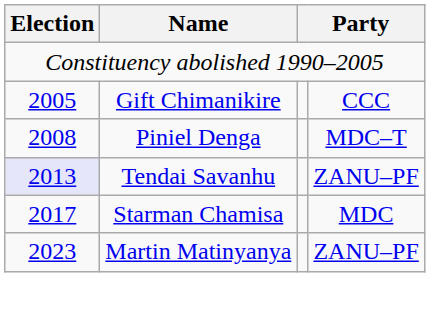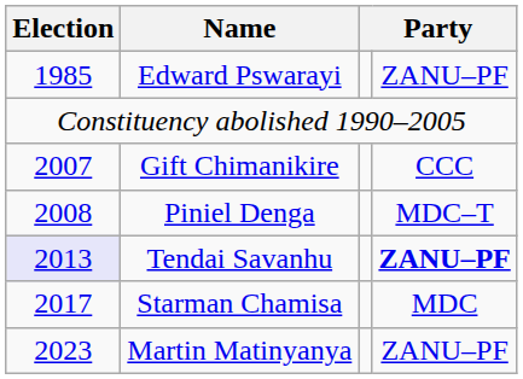+ row: 1985 | Edward Pswarayi | ZANU–PF
Gift Chimanikire | Election: 2005 -> 2007
Tendai Savanhu | column 4: normal -> bold
